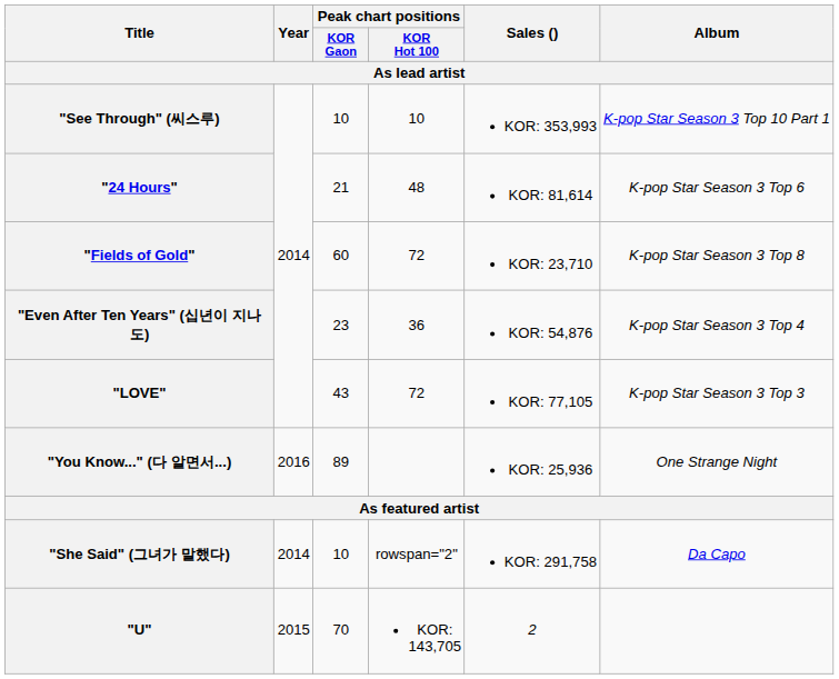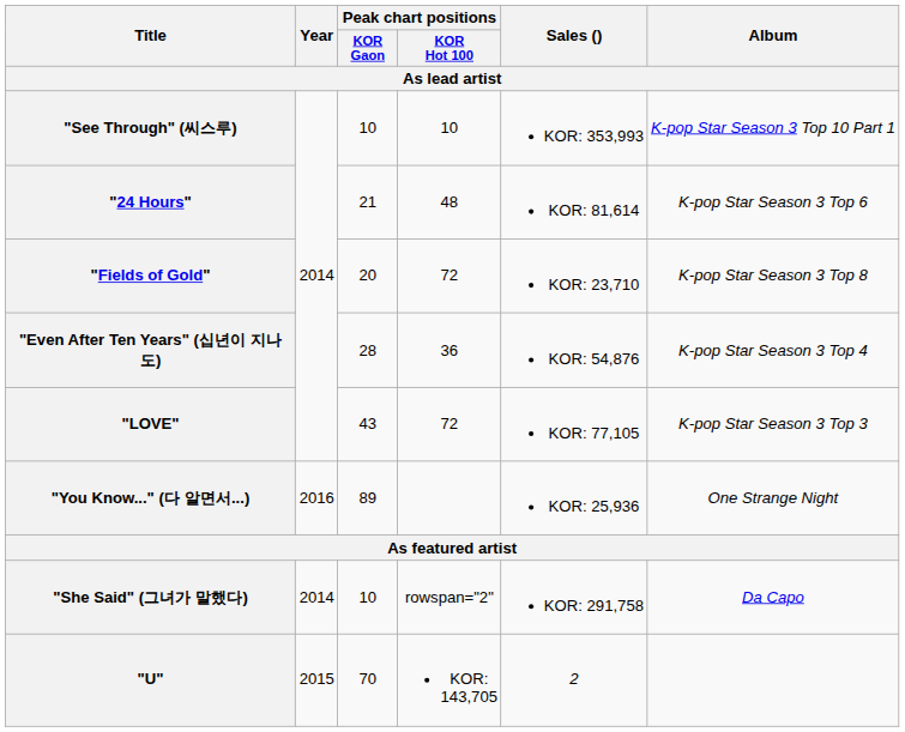"Fields of Gold" | Peak chart positions / KOR Gaon: 60 -> 20
"Even After Ten Years" (십년이 지나도) | Peak chart positions / KOR Gaon: 23 -> 28
